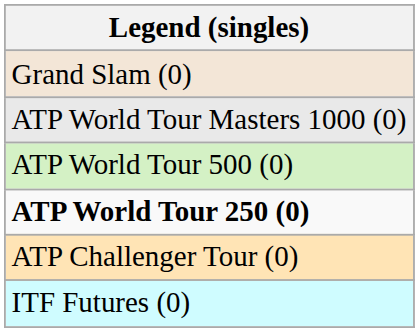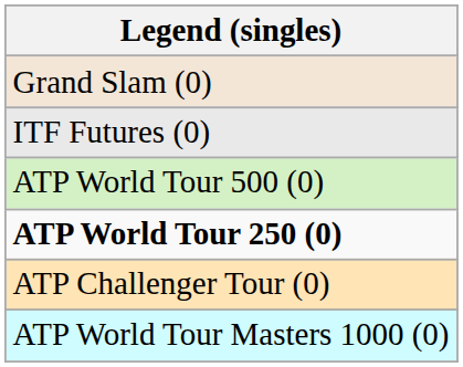row 3 | column 1: ATP World Tour Masters 1000 (0) -> ITF Futures (0)
row 7 | column 1: ITF Futures (0) -> ATP World Tour Masters 1000 (0)
